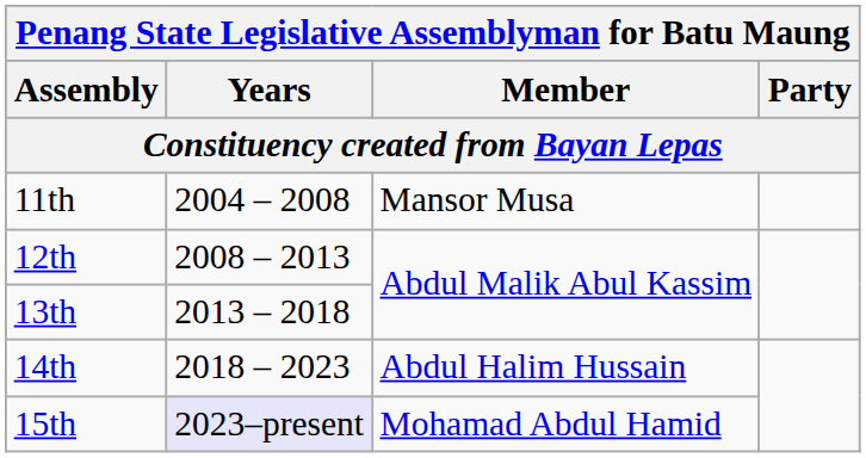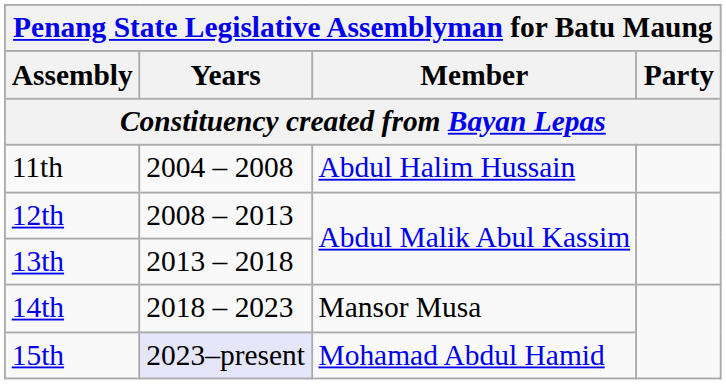11th | Member: Mansor Musa -> Abdul Halim Hussain
14th | Member: Abdul Halim Hussain -> Mansor Musa
